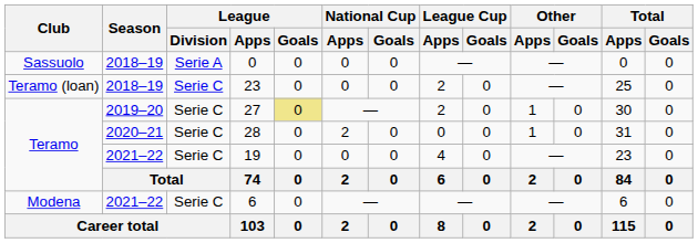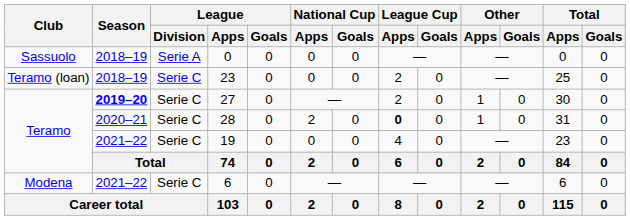27 | Season: normal -> bold
27 | League / Goals: khaki background -> no background
28 | League Cup / Apps: normal -> bold
